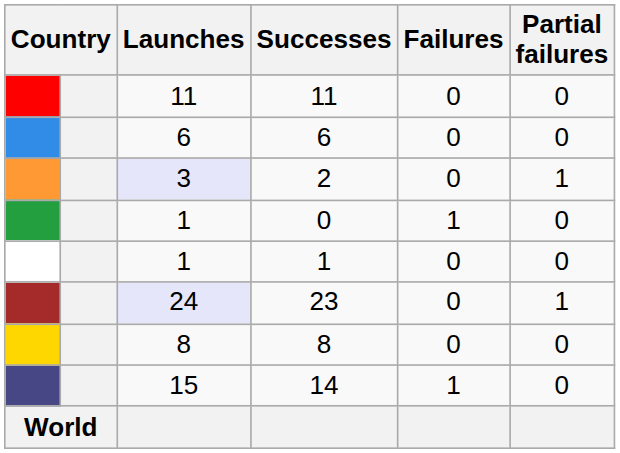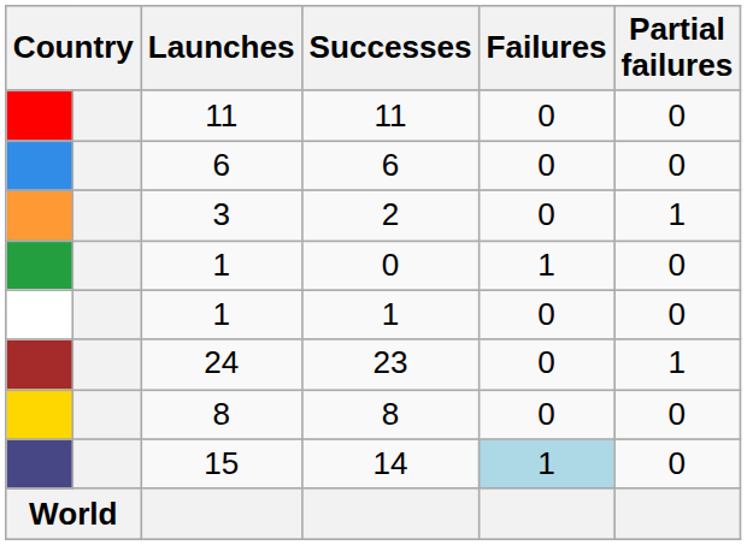2 | Launches: lavender background -> no background
23 | Launches: lavender background -> no background
14 | Failures: no background -> lightblue background
